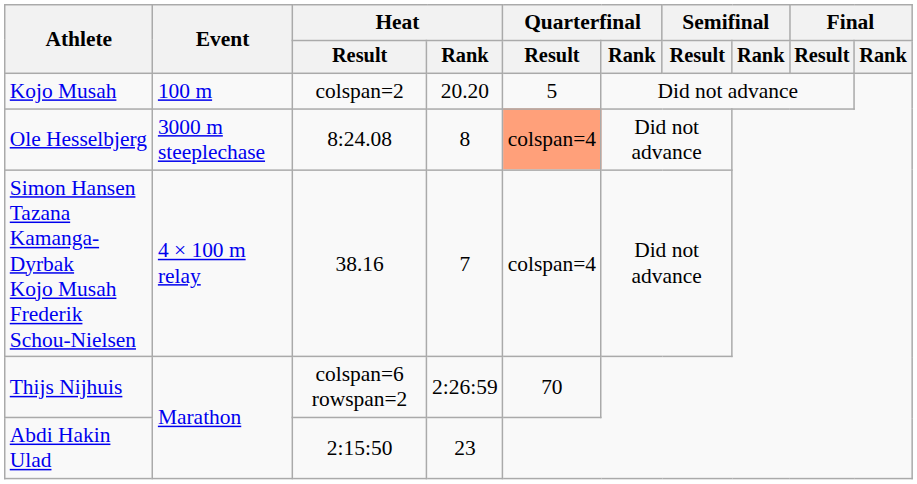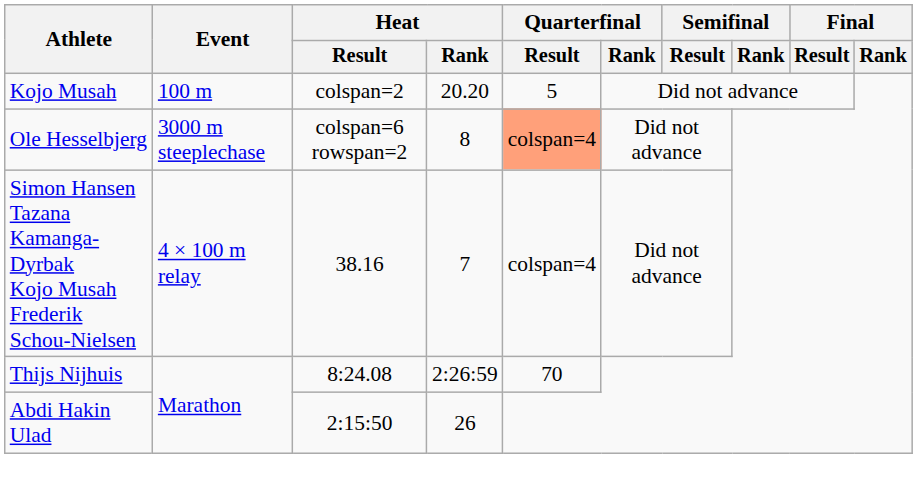Ole Hesselbjerg | Heat / Result: 8:24.08 -> colspan=6 rowspan=2
Thijs Nijhuis | Heat / Result: colspan=6 rowspan=2 -> 8:24.08
Abdi Hakin Ulad | Heat / Rank: 23 -> 26
